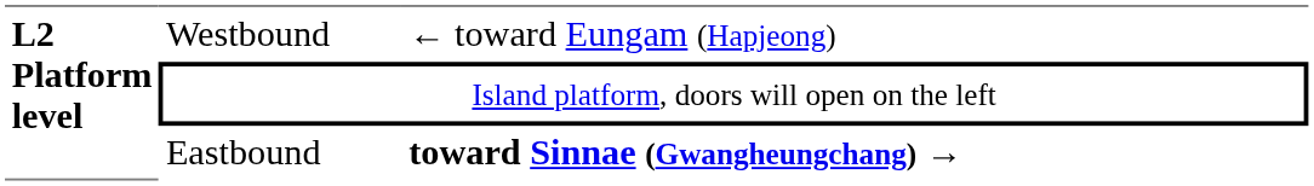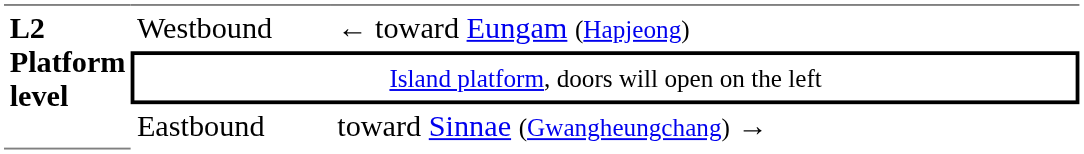Eastbound | column 3: bold -> normal
